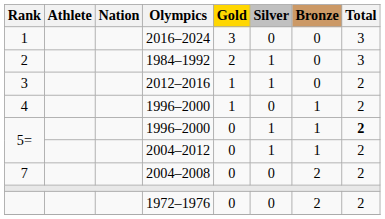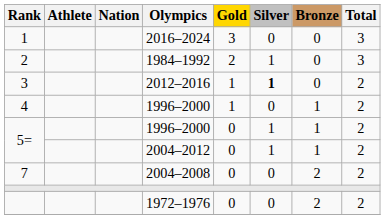2012–2016 | Silver: normal -> bold
5= / 1996–2000 | Total: bold -> normal
